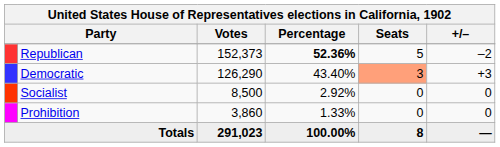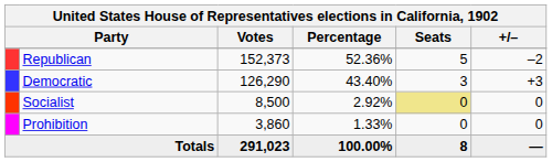Republican | Percentage: bold -> normal
Democratic | Seats: lightsalmon background -> no background
Socialist | Seats: no background -> khaki background
